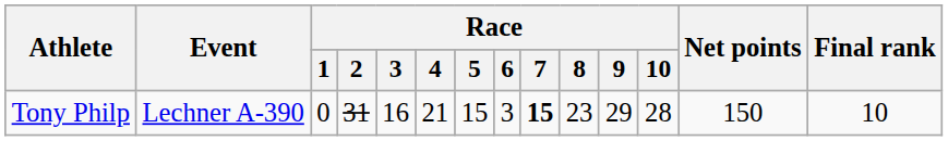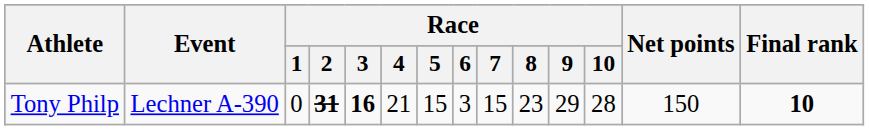Tony Philp | Race / 2: normal -> bold
Tony Philp | Race / 3: normal -> bold
Tony Philp | Race / 7: bold -> normal
Tony Philp | Final rank: normal -> bold
